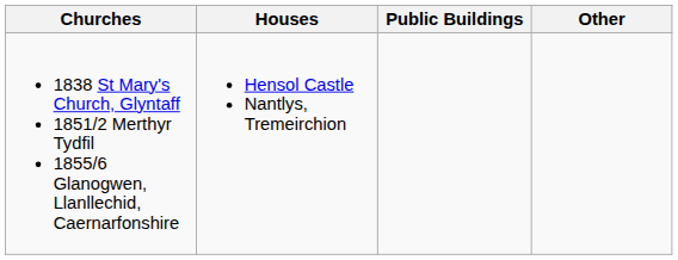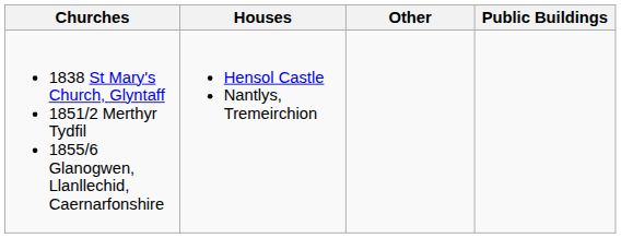columns swapped: Public Buildings <-> Other
